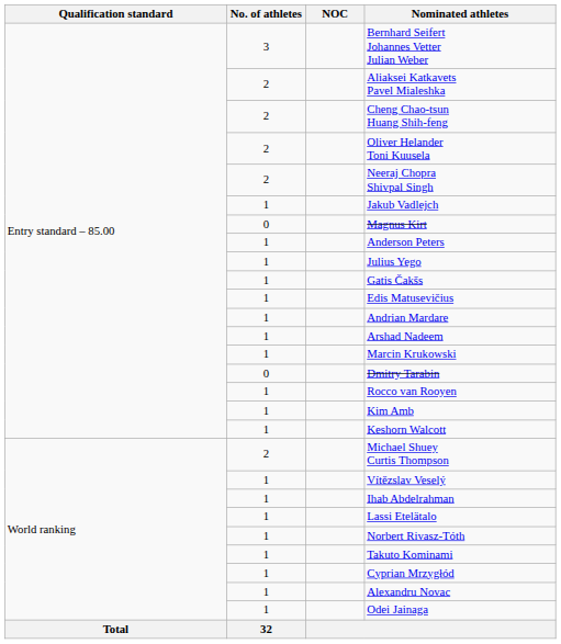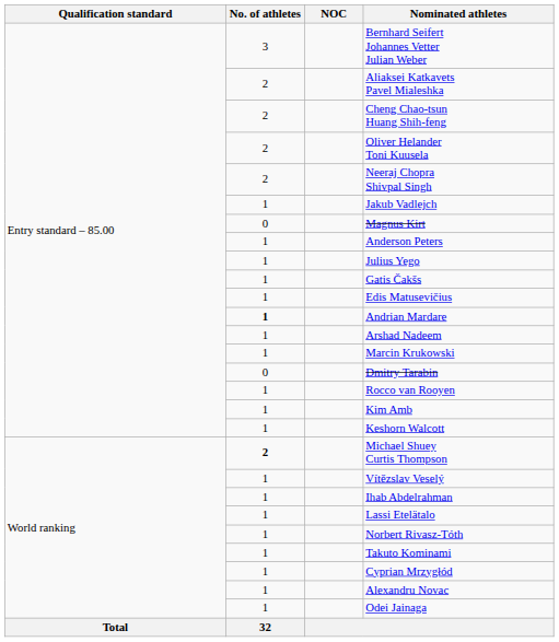Andrian Mardare | No. of athletes: normal -> bold
Michael Shuey Curtis Thompson | No. of athletes: normal -> bold
